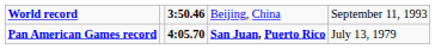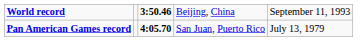Pan American Games record | column 4: bold -> normal
